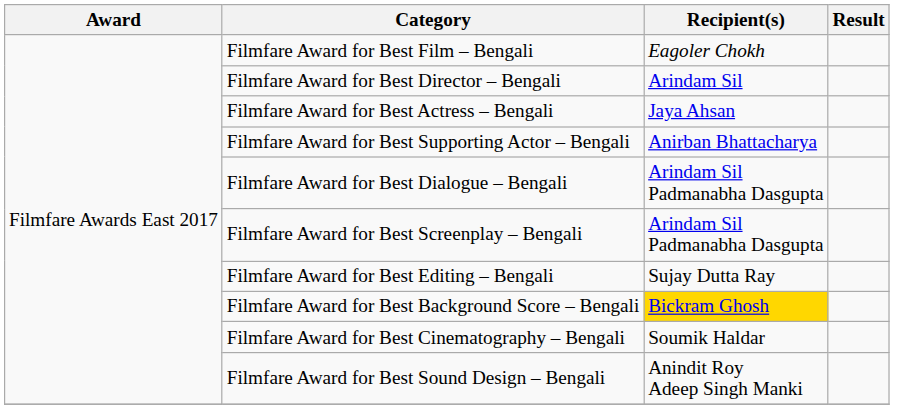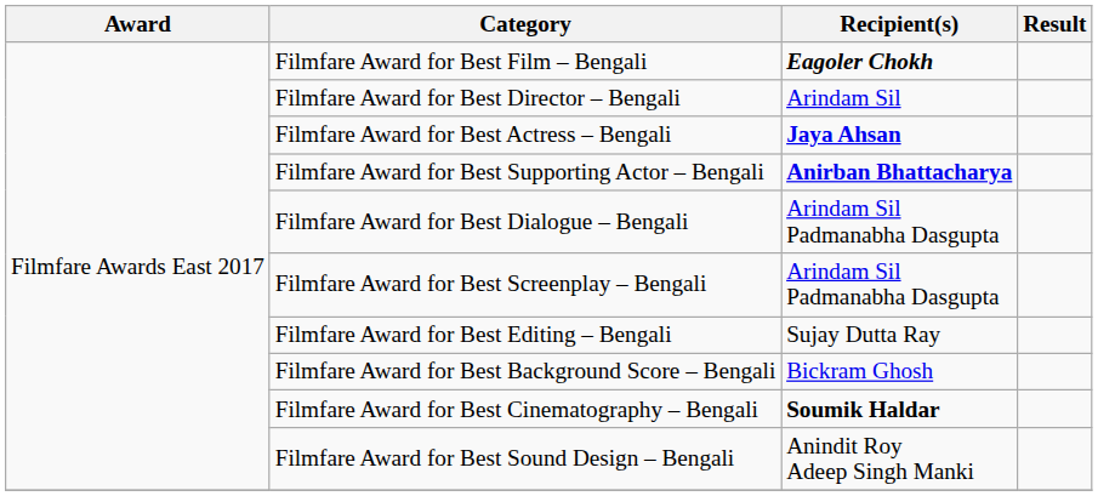Filmfare Award for Best Film – Bengali | Recipient(s): normal -> bold
Filmfare Award for Best Actress – Bengali | Recipient(s): normal -> bold
Filmfare Award for Best Supporting Actor – Bengali | Recipient(s): normal -> bold
Filmfare Award for Best Background Score – Bengali | Recipient(s): gold background -> no background
Filmfare Award for Best Cinematography – Bengali | Recipient(s): normal -> bold
